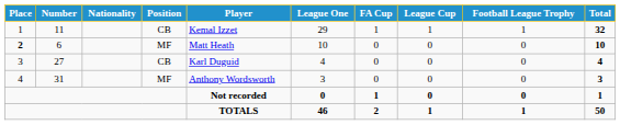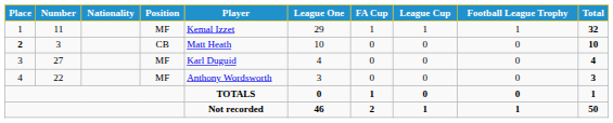row 2 | Position: CB -> MF
row 3 | Number: 6 -> 3
row 3 | Position: MF -> CB
row 4 | Position: CB -> MF
row 5 | Number: 31 -> 22
row 6 | Player: Not recorded -> TOTALS
row 7 | Player: TOTALS -> Not recorded
